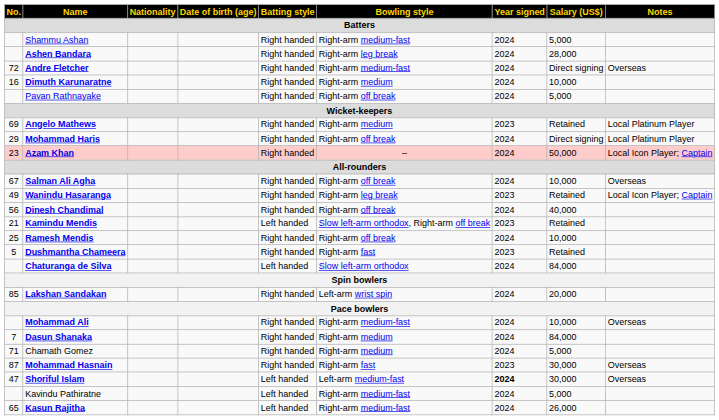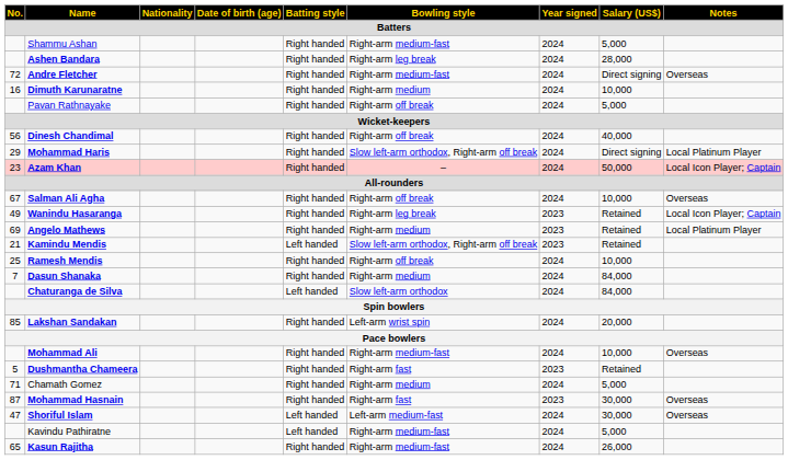rows swapped: Dinesh Chandimal <-> Angelo Mathews
Mohammad Haris | Bowling style: Right-arm off break -> Slow left-arm orthodox, Right-arm off break
rows swapped: Dasun Shanaka <-> Dushmantha Chameera
Shoriful Islam | Year signed: bold -> normal
Kasun Rajitha | Batting style: Left handed -> Right handed
